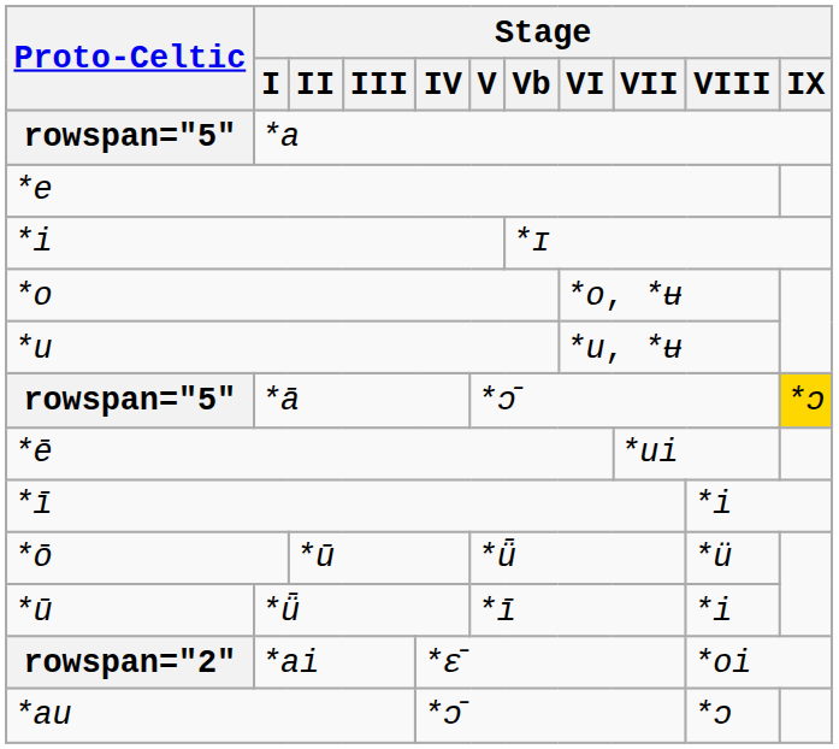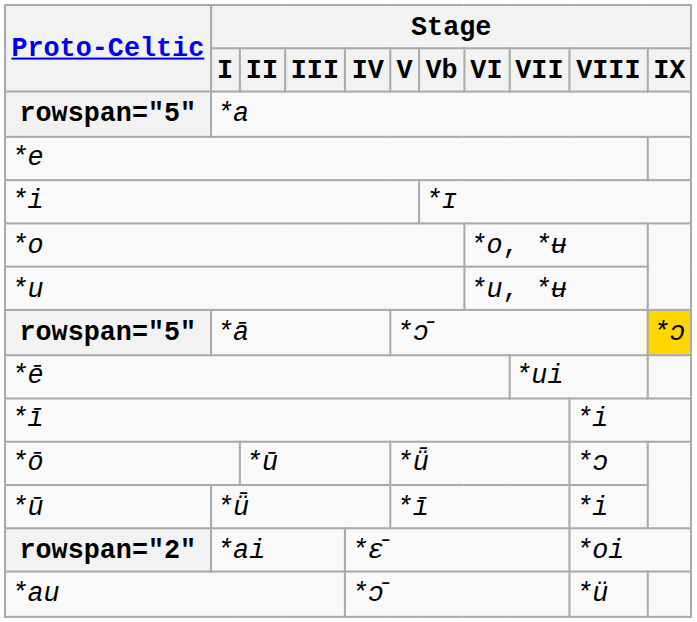*ō | Stage / VIII: *ü -> *ɔ
*au | Stage / VIII: *ɔ -> *ü
